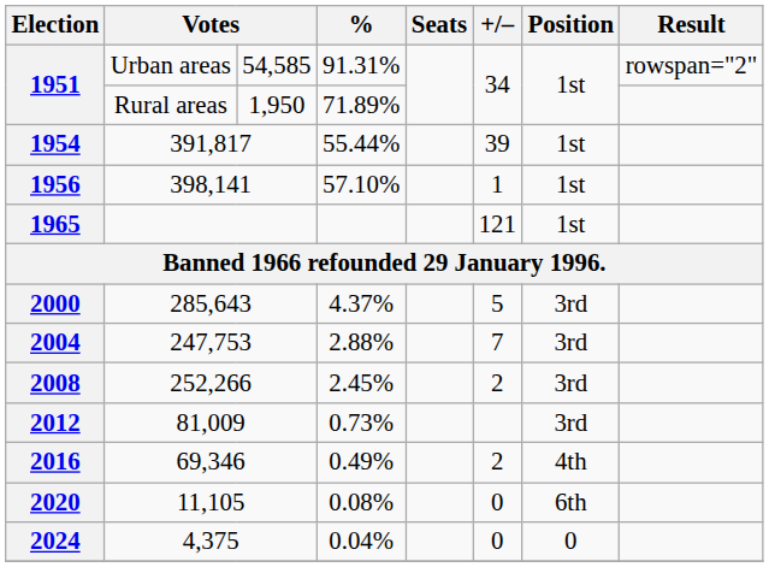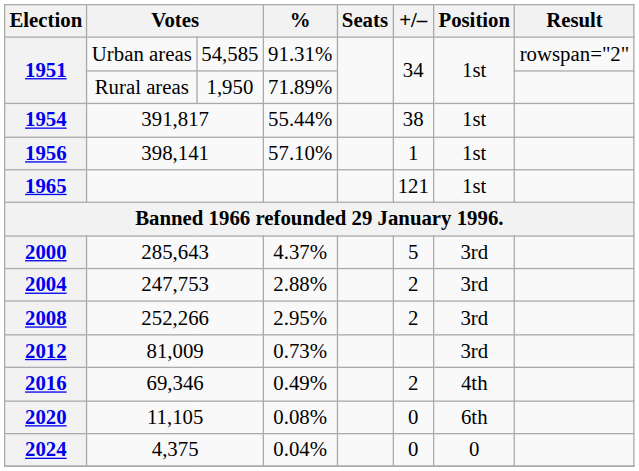1954 | +/–: 39 -> 38
2004 | +/–: 7 -> 2
2008 | %: 2.45% -> 2.95%
